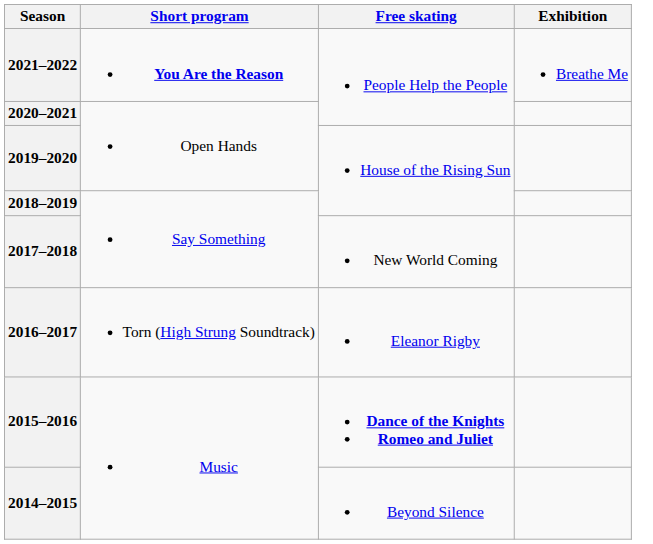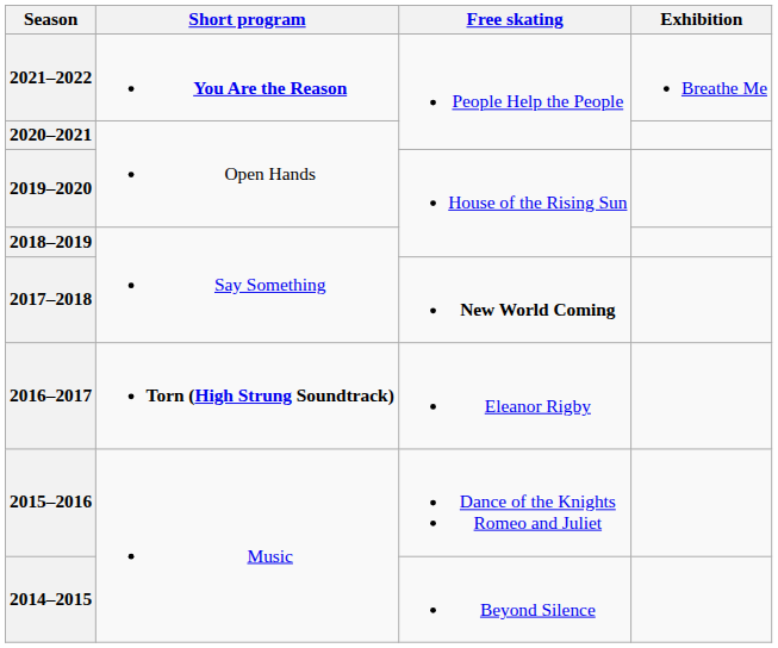2017–2018 | Free skating: normal -> bold
2016–2017 | Short program: normal -> bold
2015–2016 | Free skating: bold -> normal
